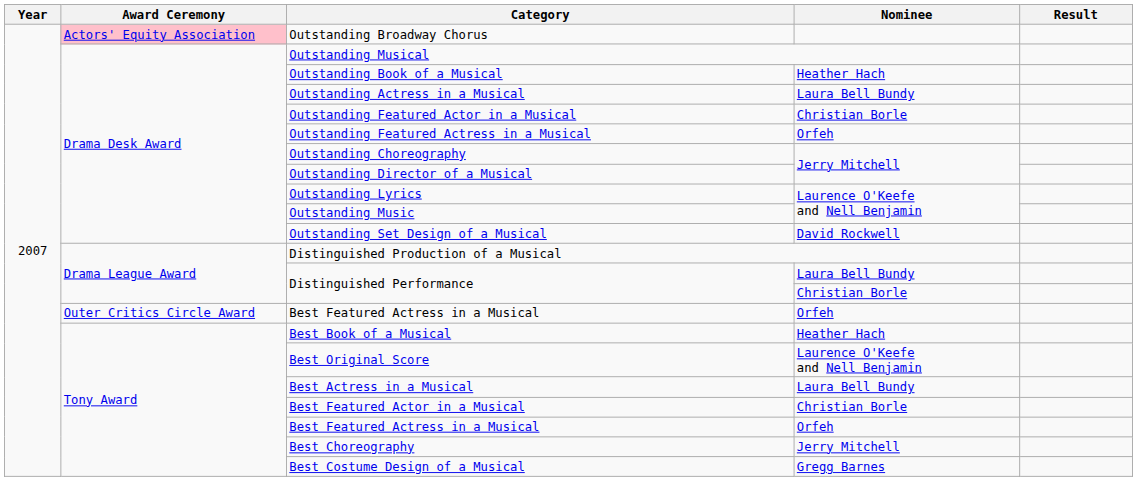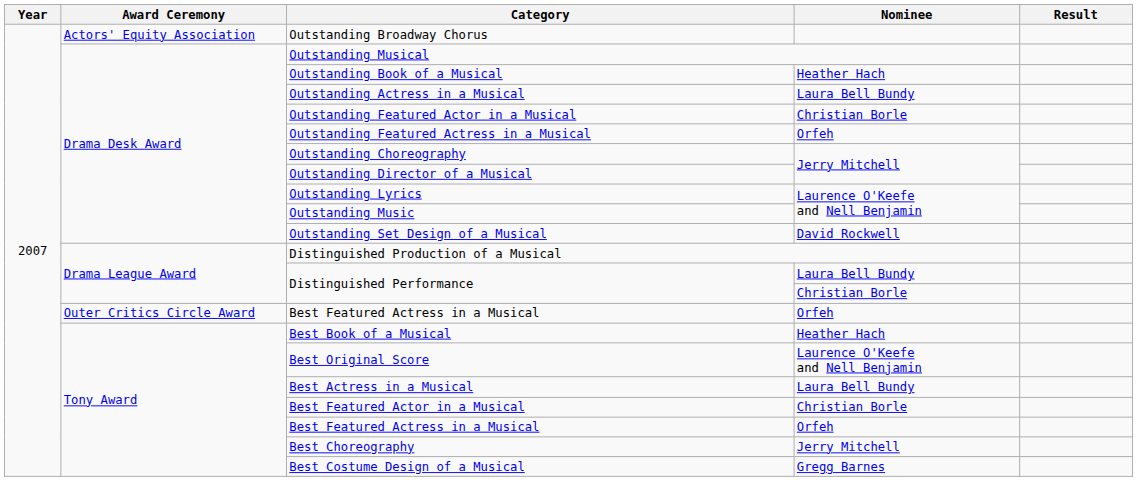Outstanding Broadway Chorus | Award Ceremony: pink background -> no background
